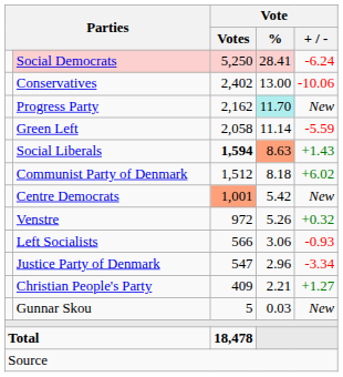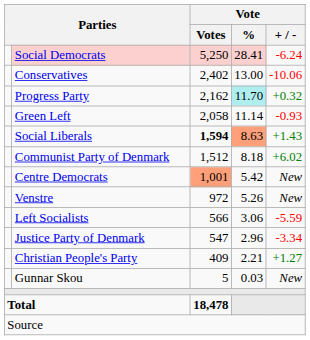Progress Party | Vote / + / -: New -> +0.32
Green Left | Vote / + / -: -5.59 -> -0.93
Venstre | Vote / + / -: +0.32 -> New
Left Socialists | Vote / + / -: -0.93 -> -5.59
